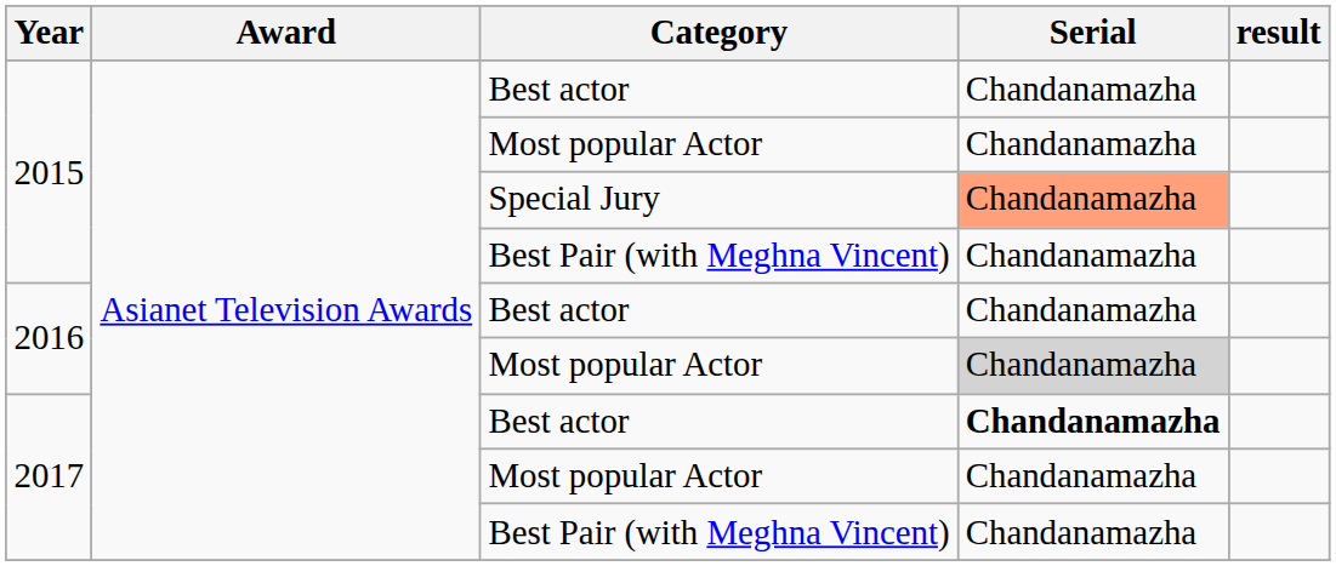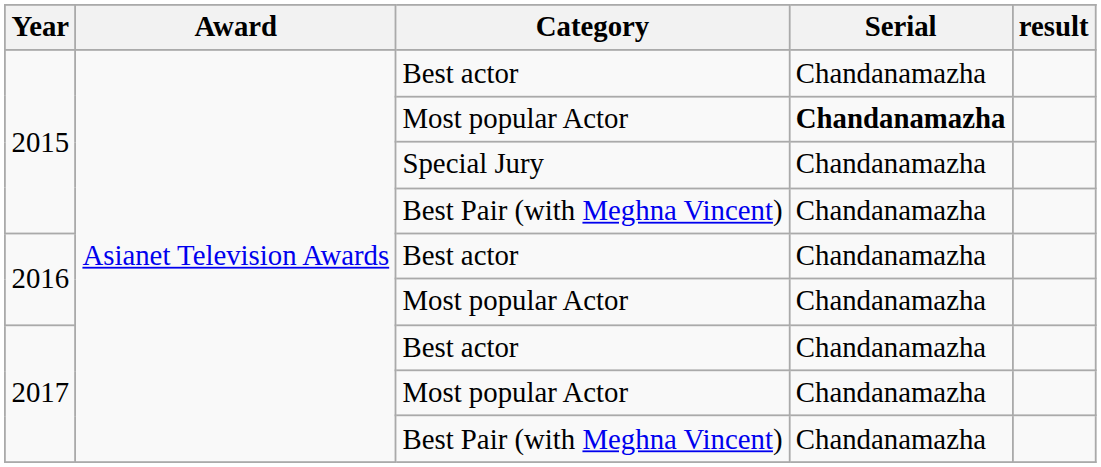2015 / Most popular Actor | Serial: normal -> bold
Special Jury | Serial: lightsalmon background -> no background
2016 / Most popular Actor | Serial: lightgrey background -> no background
2017 / Best actor | Serial: bold -> normal
